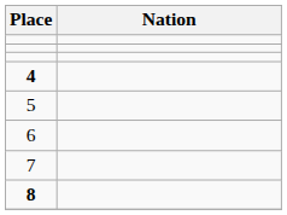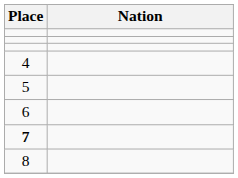row 5 | Place: bold -> normal
row 8 | Place: normal -> bold
row 9 | Place: bold -> normal
